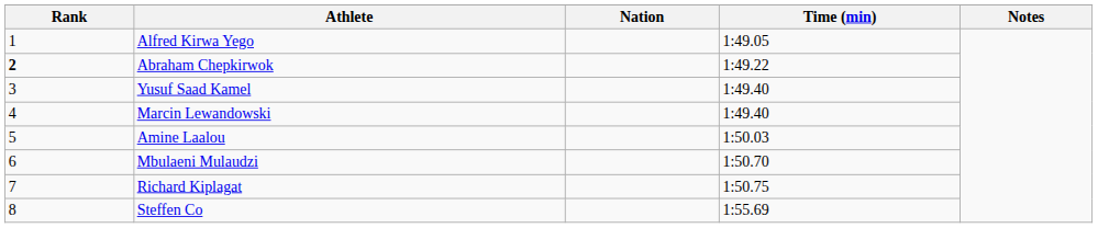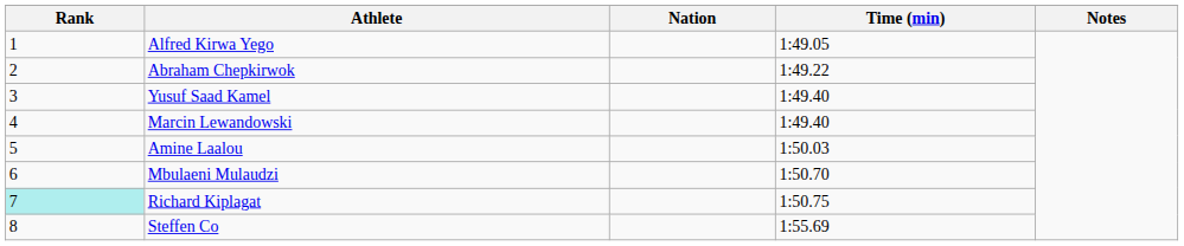Abraham Chepkirwok | Rank: bold -> normal
Richard Kiplagat | Rank: no background -> paleturquoise background
